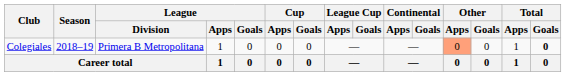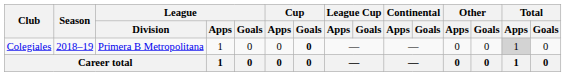Colegiales | Cup / Goals: normal -> bold
Colegiales | Other / Apps: lightsalmon background -> no background
Colegiales | Total / Apps: no background -> lightgrey background
Colegiales | Total / Goals: bold -> normal
